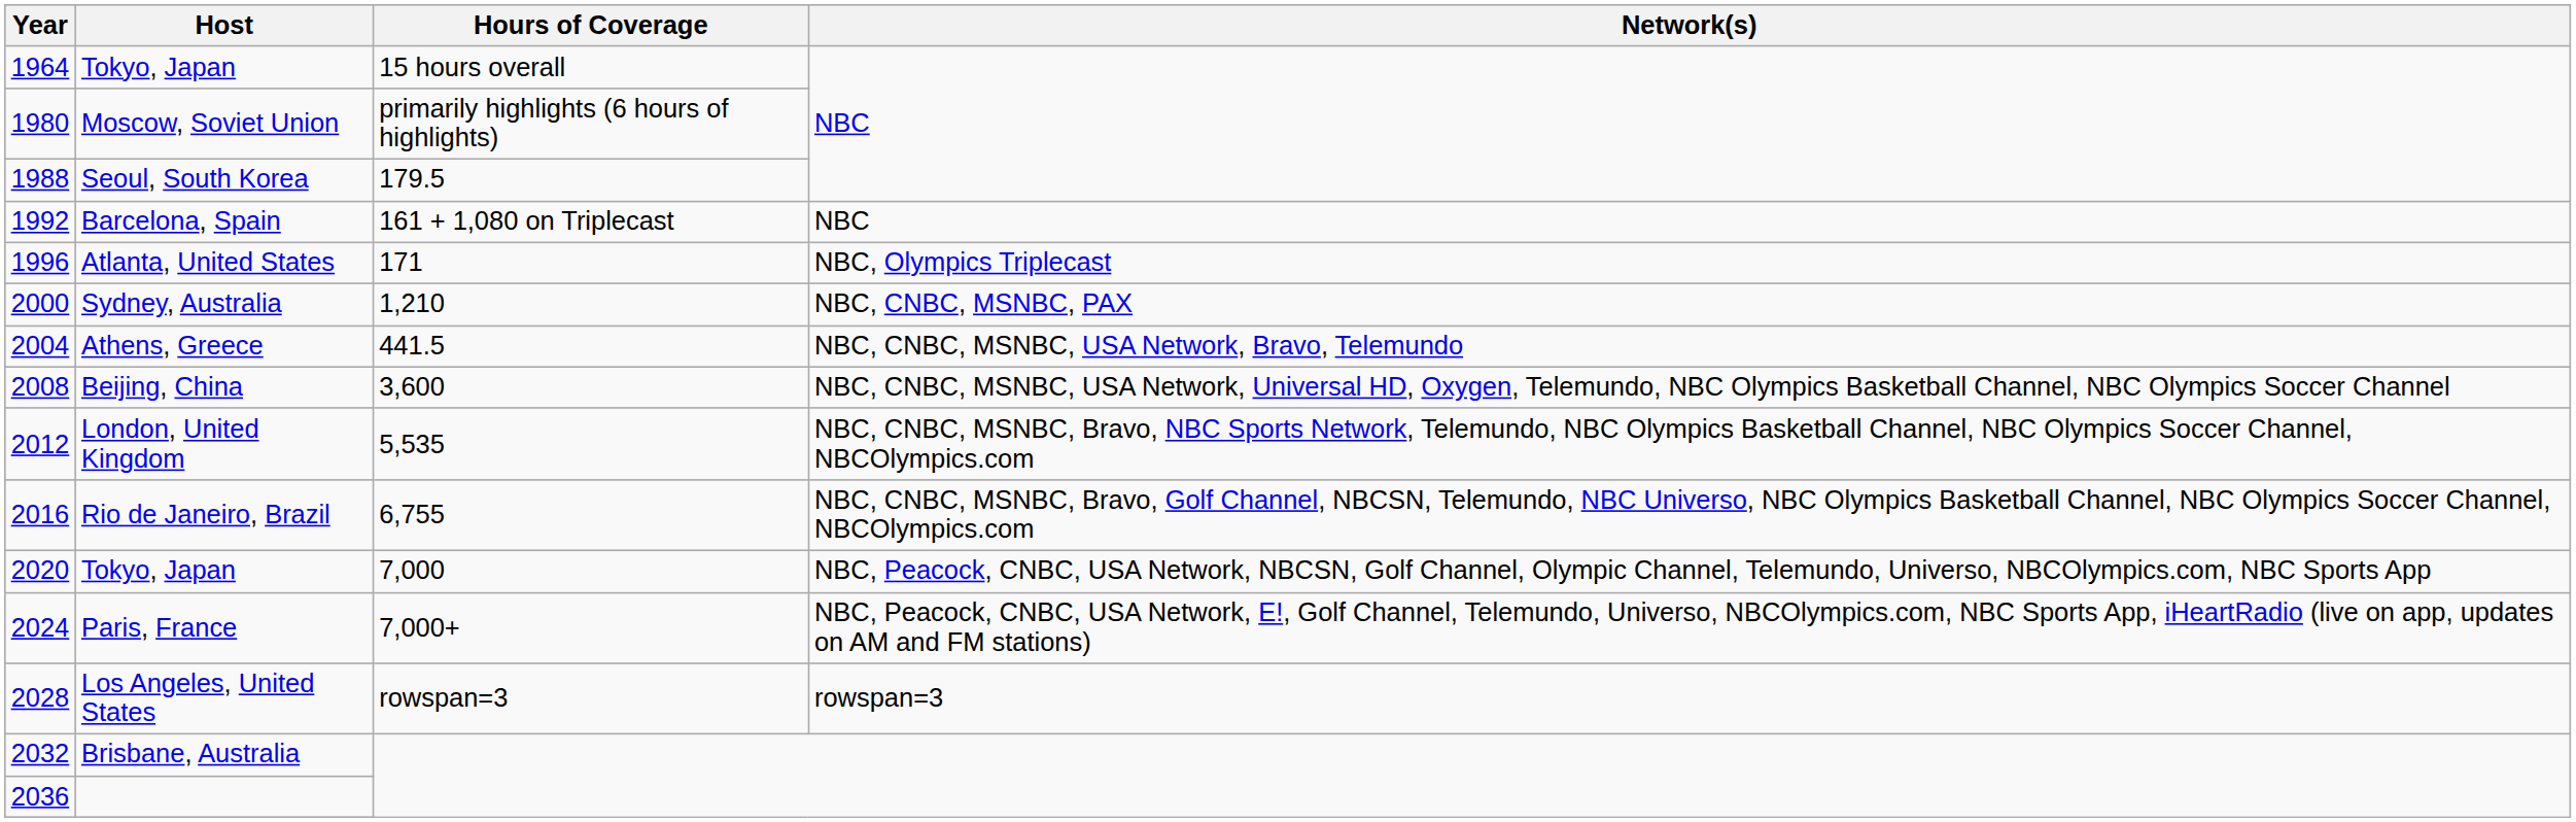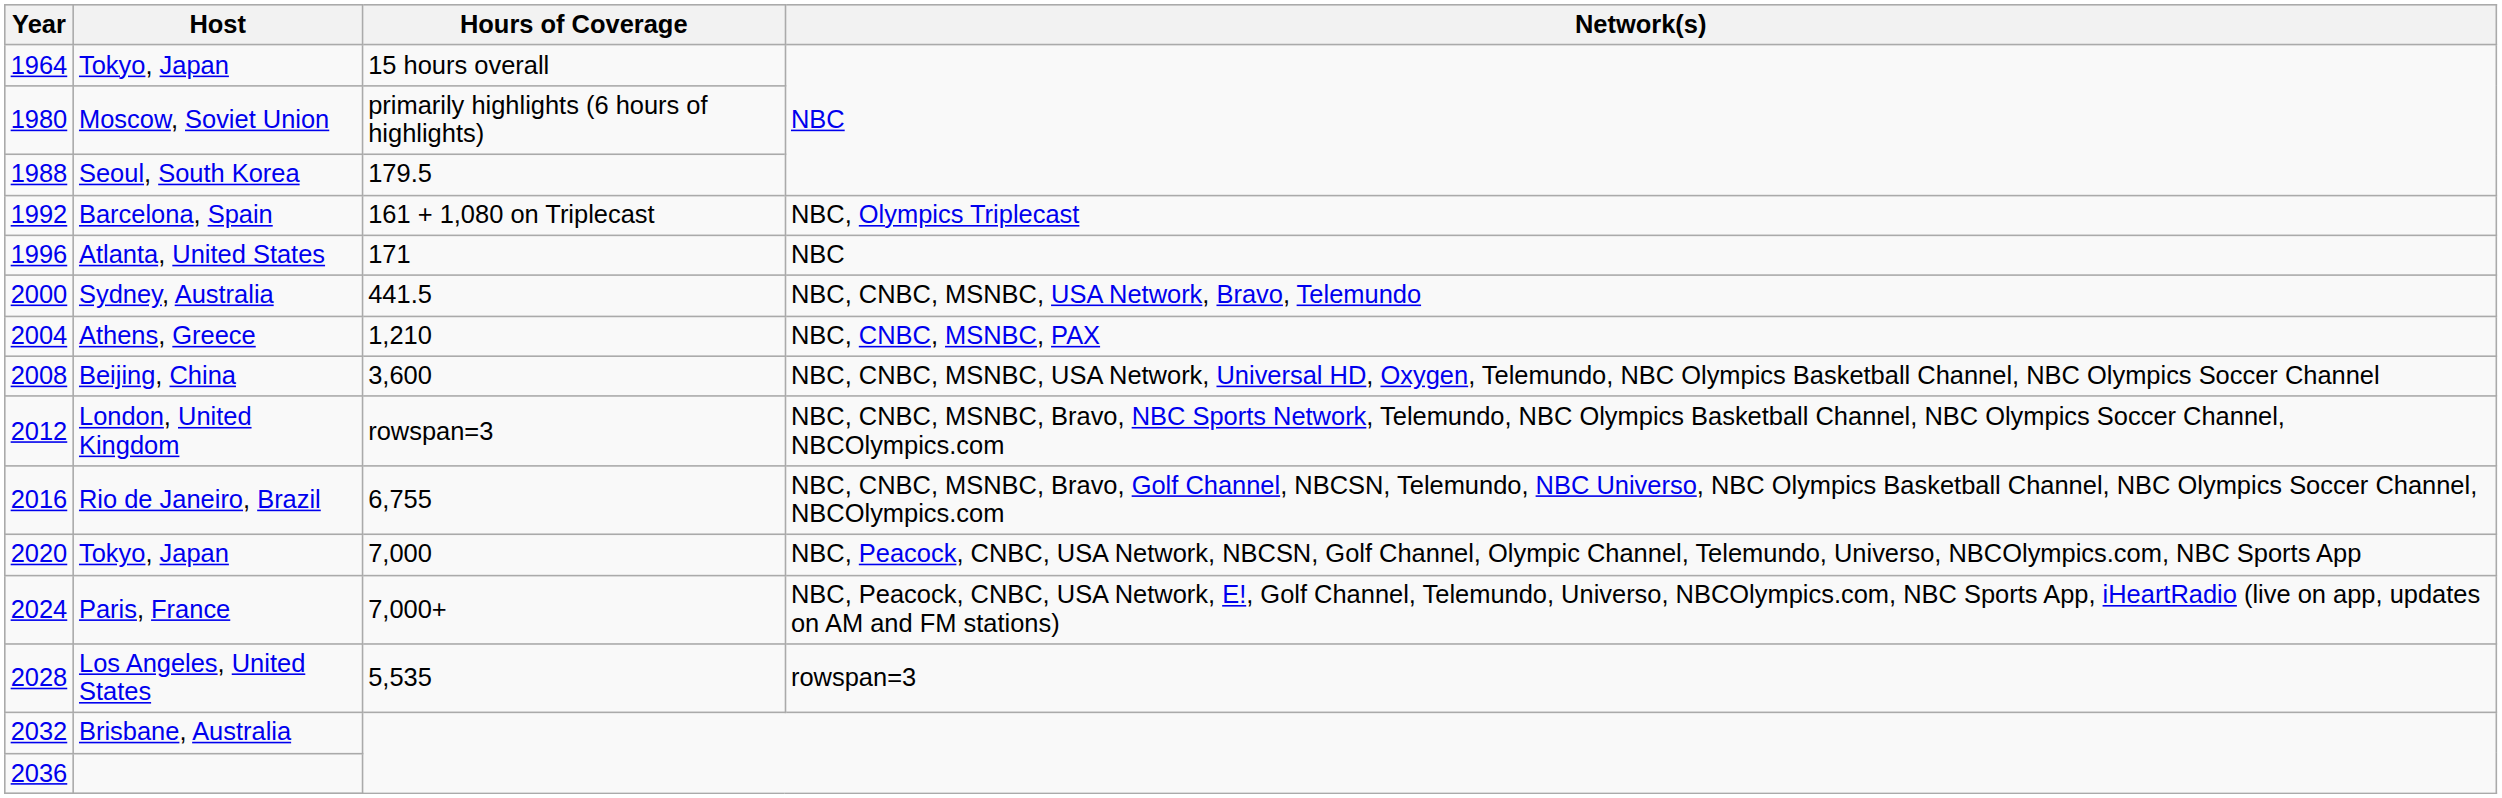Barcelona, Spain | Network(s): NBC -> NBC, Olympics Triplecast
Atlanta, United States | Network(s): NBC, Olympics Triplecast -> NBC
Sydney, Australia | Hours of Coverage: 1,210 -> 441.5
Sydney, Australia | Network(s): NBC, CNBC, MSNBC, PAX -> NBC, CNBC, MSNBC, USA Network, Bravo, Telemundo
Athens, Greece | Hours of Coverage: 441.5 -> 1,210
Athens, Greece | Network(s): NBC, CNBC, MSNBC, USA Network, Bravo, Telemundo -> NBC, CNBC, MSNBC, PAX
London, United Kingdom | Hours of Coverage: 5,535 -> rowspan=3
Los Angeles, United States | Hours of Coverage: rowspan=3 -> 5,535
